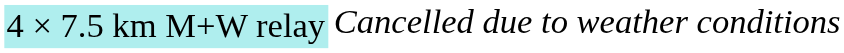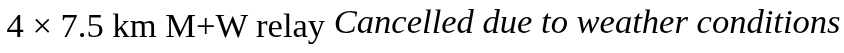4 × 7.5 km M+W relay | column 1: paleturquoise background -> no background
